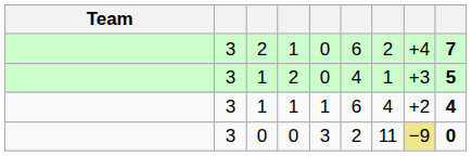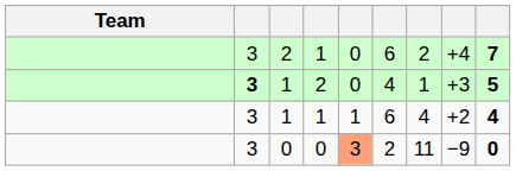row 3 | column 2: normal -> bold
row 5 | column 5: no background -> lightsalmon background
row 5 | column 8: khaki background -> no background
